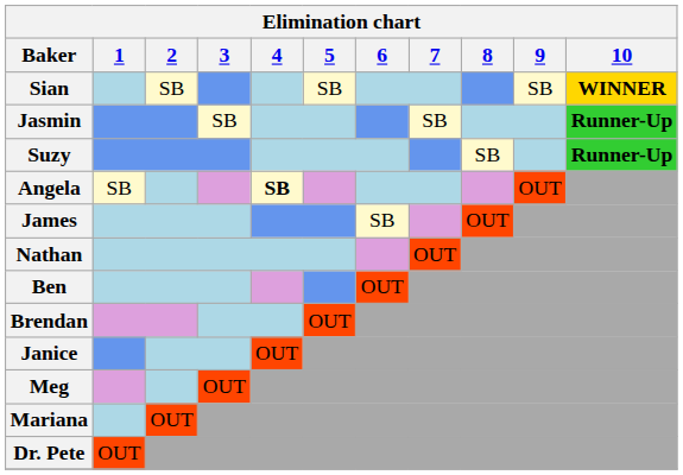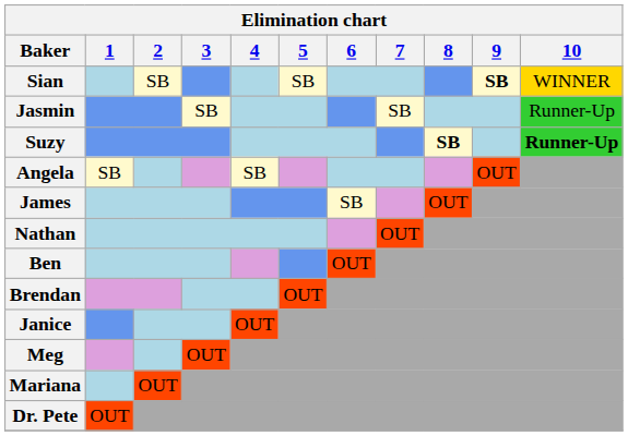Sian | Elimination chart / 9: normal -> bold
Sian | Elimination chart / 10: bold -> normal
Jasmin | Elimination chart / 10: bold -> normal
Suzy | Elimination chart / 8: normal -> bold
Angela | Elimination chart / 4: bold -> normal
